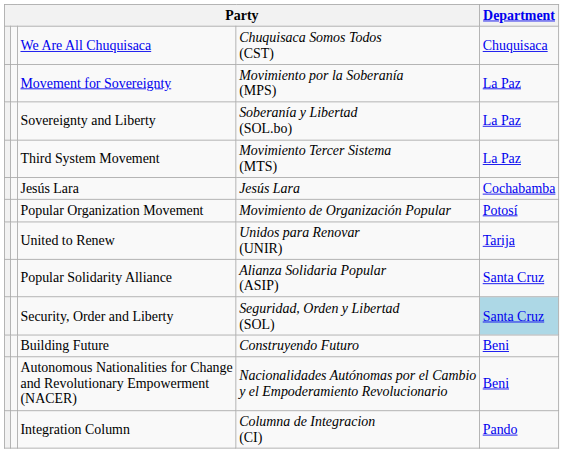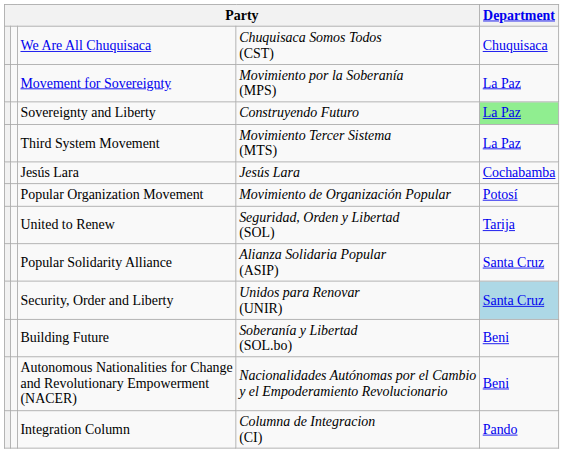Sovereignty and Liberty | column 4: Soberanía y Libertad (SOL.bo) -> Construyendo Futuro
Sovereignty and Liberty | Department: no background -> lightgreen background
United to Renew | column 4: Unidos para Renovar (UNIR) -> Seguridad, Orden y Libertad (SOL)
Security, Order and Liberty | column 4: Seguridad, Orden y Libertad (SOL) -> Unidos para Renovar (UNIR)
Building Future | column 4: Construyendo Futuro -> Soberanía y Libertad (SOL.bo)
